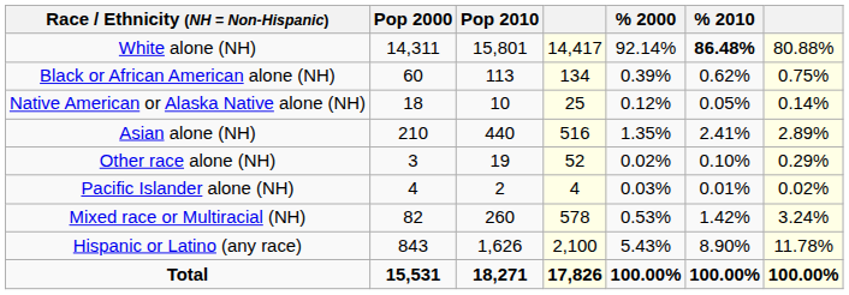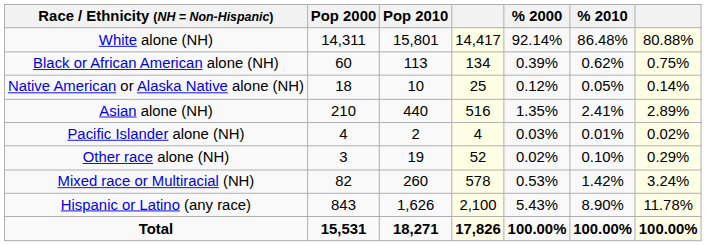White alone (NH) | % 2010: bold -> normal
rows swapped: Pacific Islander alone (NH) <-> Other race alone (NH)
